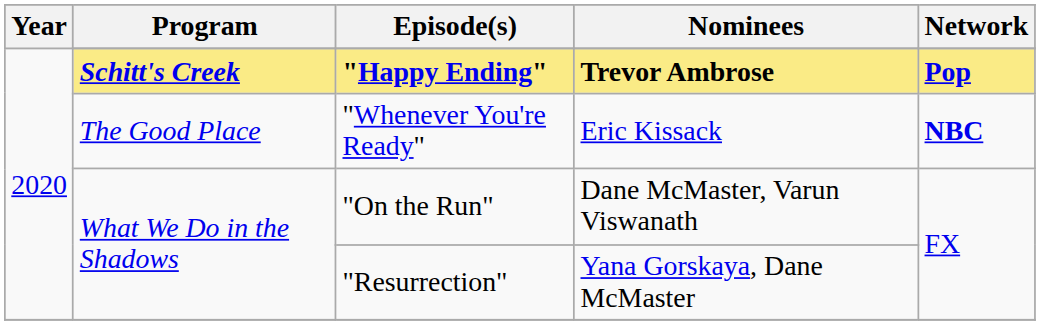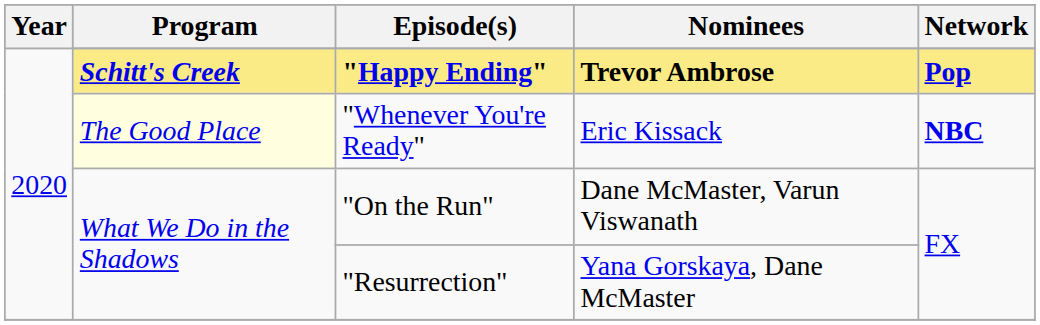"Whenever You're Ready" | Program: no background -> lightyellow background
